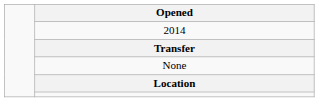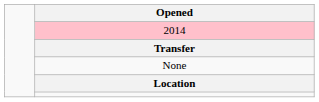2014 | Opened: no background -> pink background
